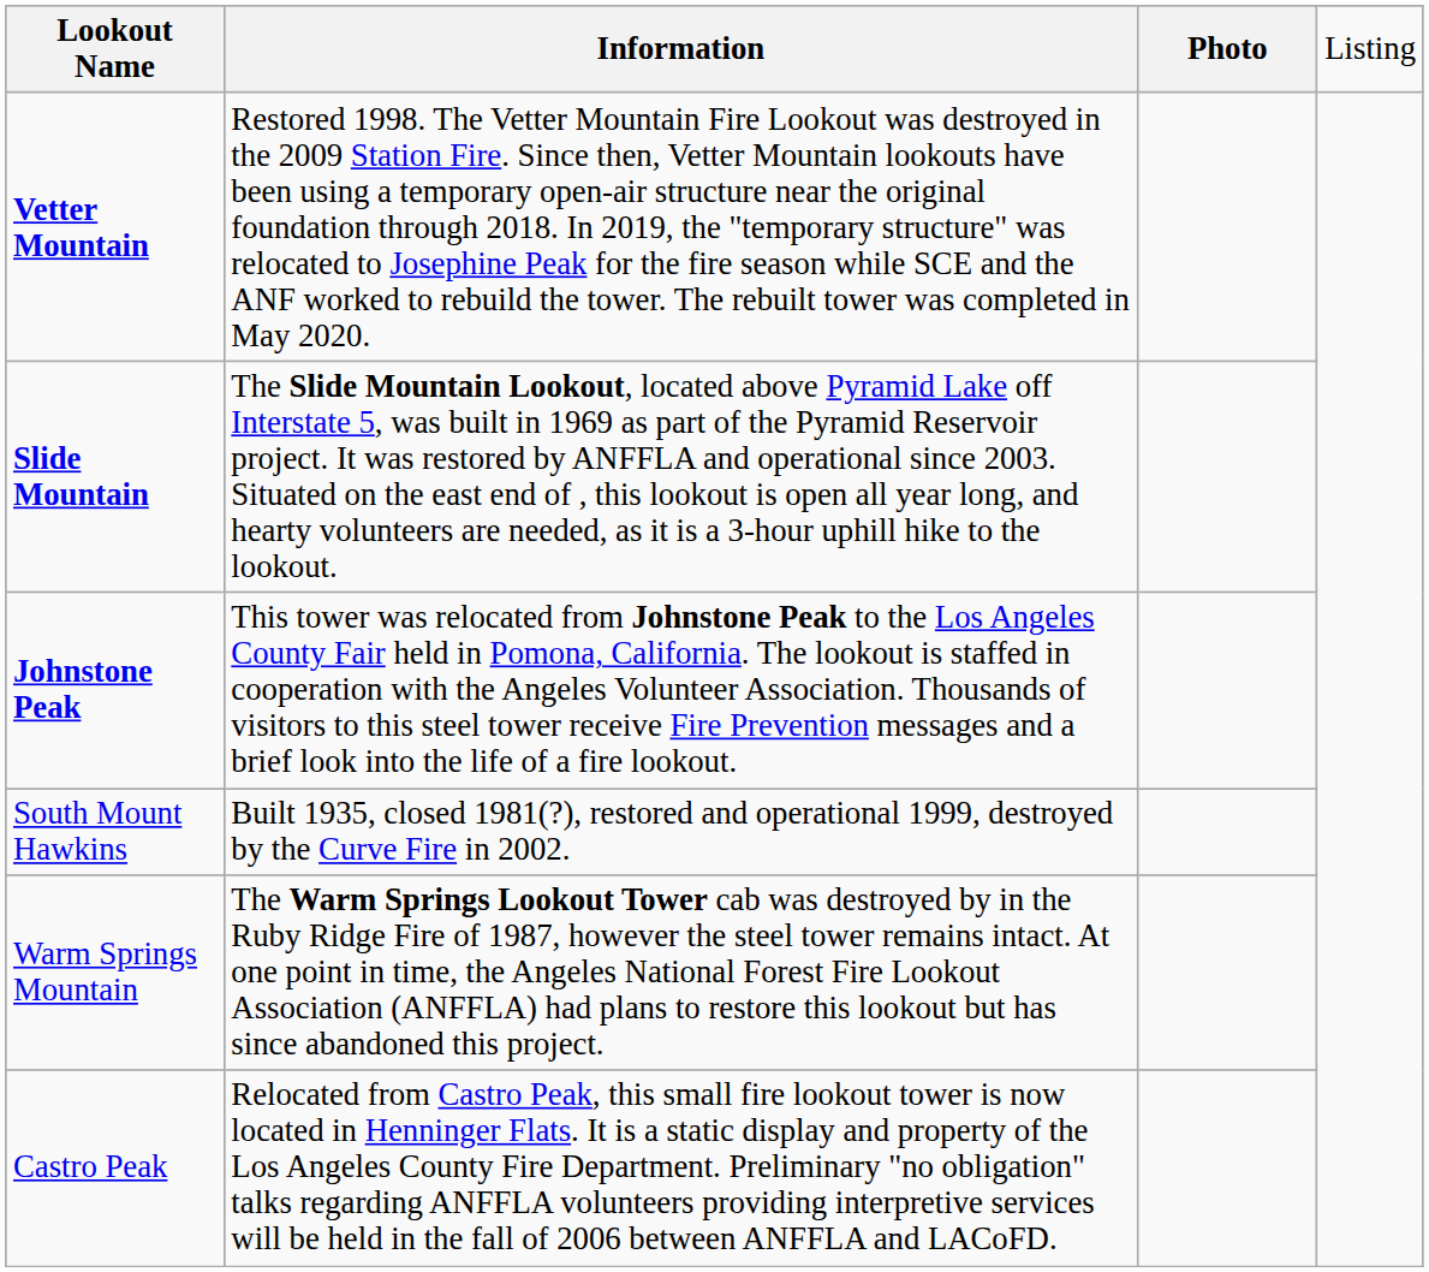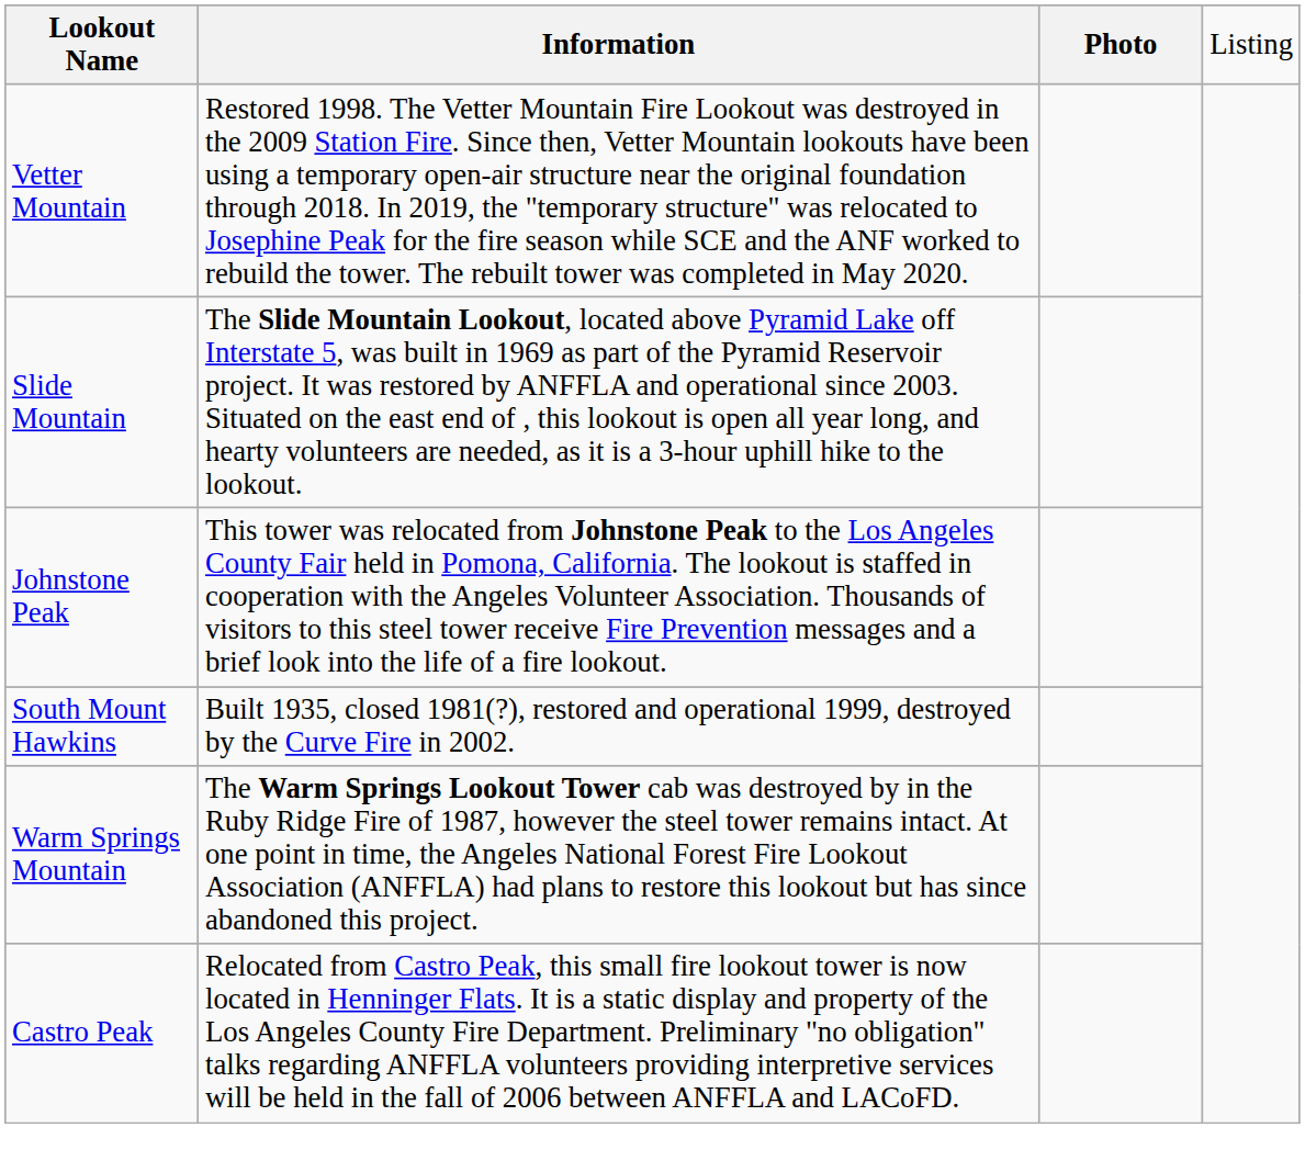Vetter Mountain | column 1: bold -> normal
Slide Mountain | column 1: bold -> normal
Johnstone Peak | column 1: bold -> normal
